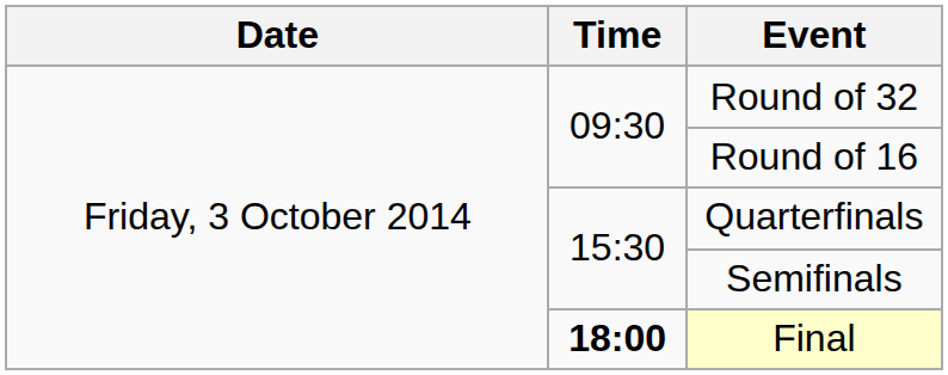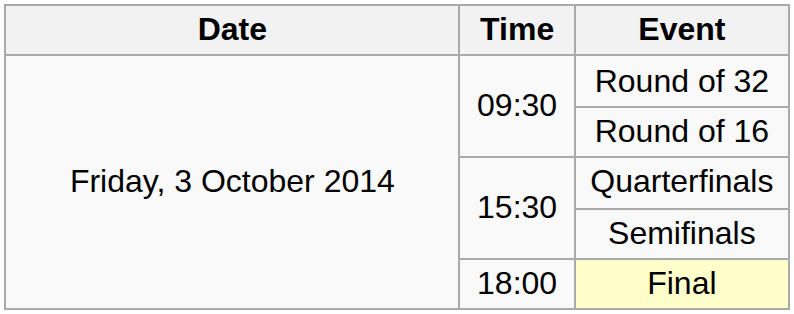Final | Time: bold -> normal
